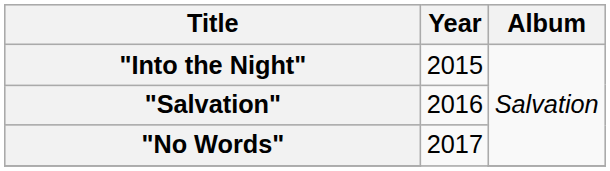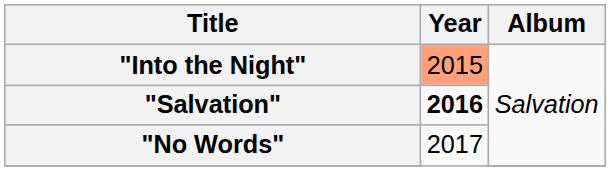"Into the Night" | Year: no background -> lightsalmon background
"Salvation" | Year: normal -> bold
